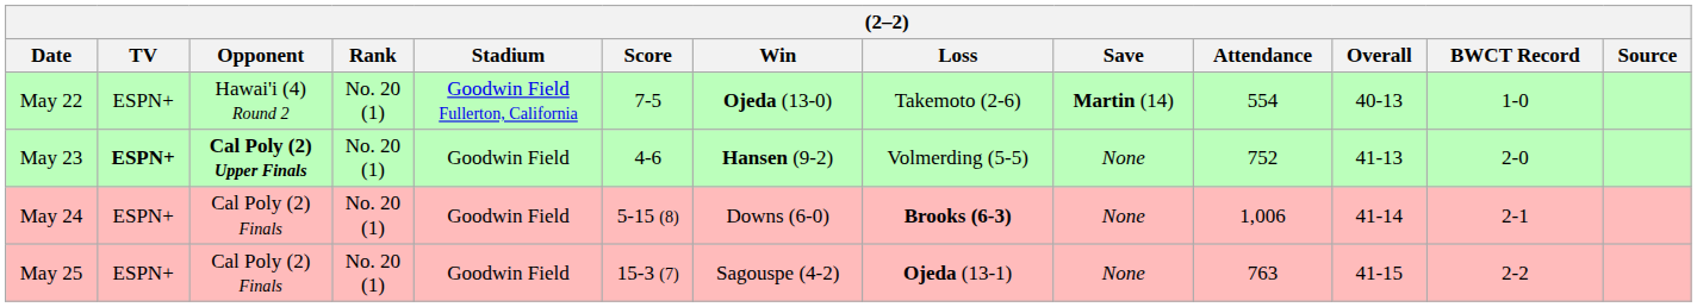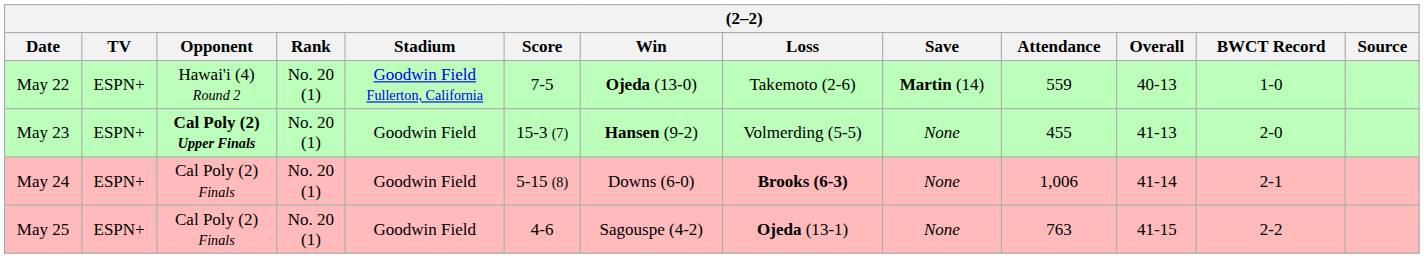May 22 | Attendance: 554 -> 559
May 23 | TV: bold -> normal
May 23 | Score: 4-6 -> 15-3 (7)
May 23 | Attendance: 752 -> 455
May 25 | Score: 15-3 (7) -> 4-6
